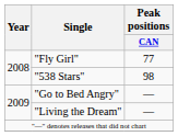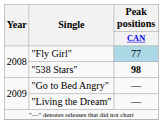"Fly Girl" | Peak positions / CAN: no background -> lightblue background
"538 Stars" | Peak positions / CAN: normal -> bold
